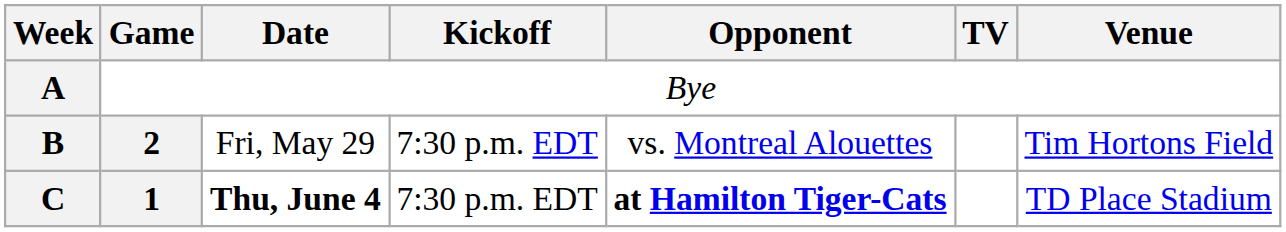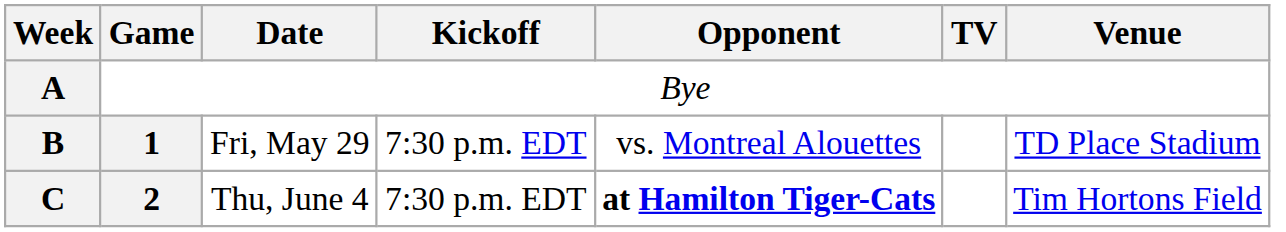B | Game: 2 -> 1
B | Venue: Tim Hortons Field -> TD Place Stadium
C | Game: 1 -> 2
C | Date: bold -> normal
C | Venue: TD Place Stadium -> Tim Hortons Field
